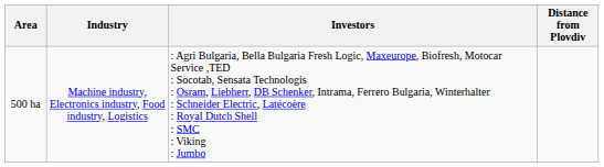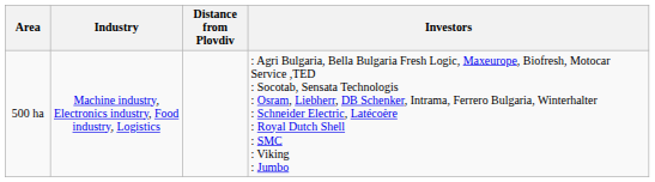columns swapped: Distance from Plovdiv <-> Investors
